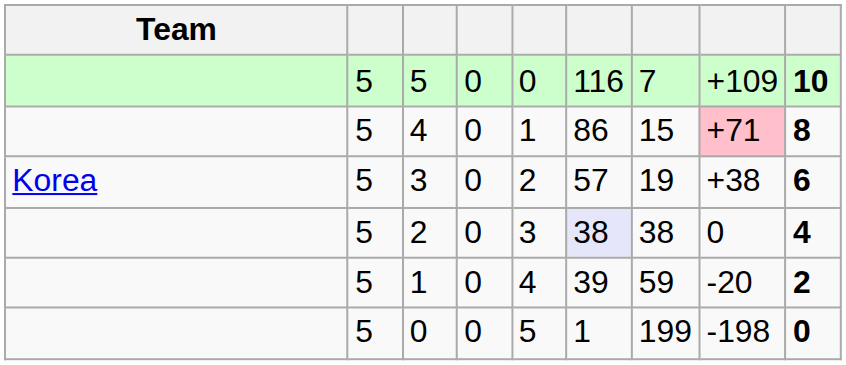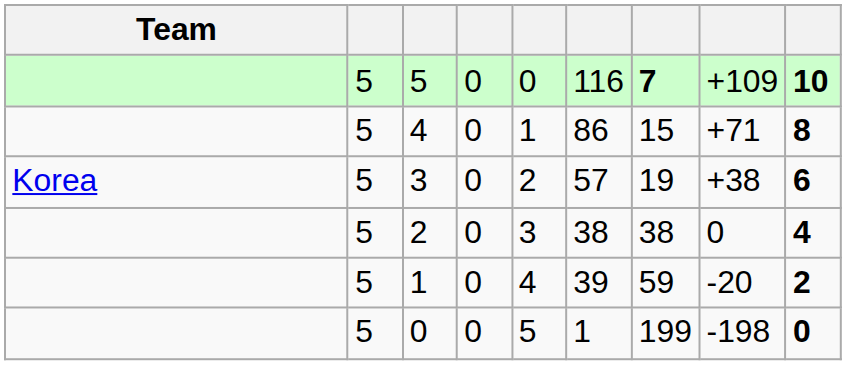row 2 | column 7: normal -> bold
row 3 | column 8: pink background -> no background
row 5 | column 6: lavender background -> no background
